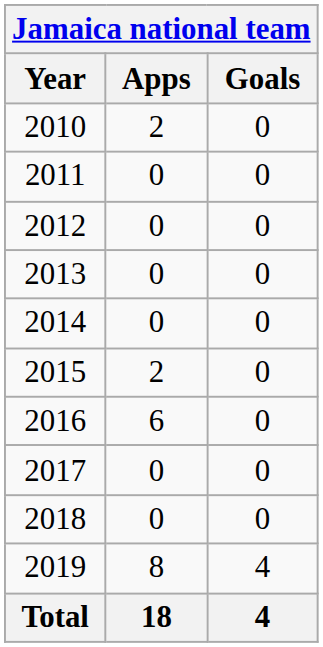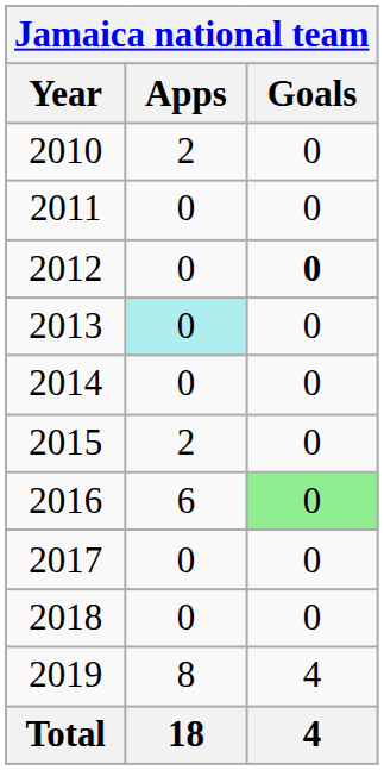2012 | Goals: normal -> bold
2013 | Apps: no background -> paleturquoise background
2016 | Goals: no background -> lightgreen background
